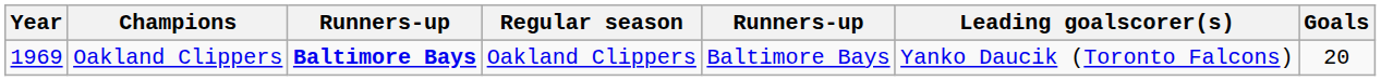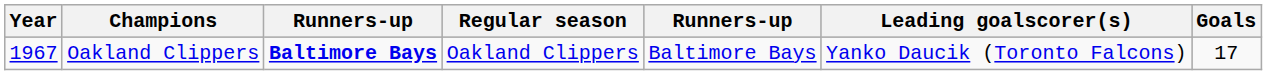row 2 | Year: 1969 -> 1967
row 2 | Goals: 20 -> 17
